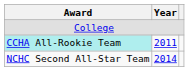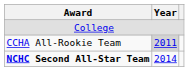CCHA All-Rookie Team | Award: paleturquoise background -> no background
CCHA All-Rookie Team | Year: no background -> lightgrey background
NCHC Second All-Star Team | Award: normal -> bold
